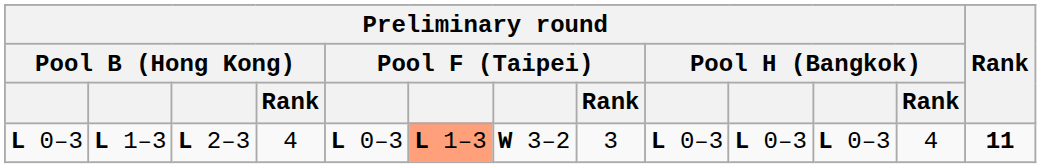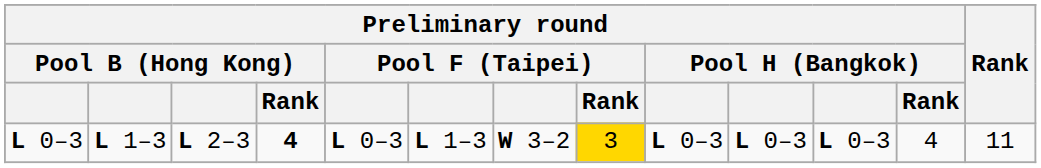row 4 | Preliminary round / Pool B (Hong Kong) / Rank: normal -> bold
row 4 | column 6: lightsalmon background -> no background
row 4 | Preliminary round / Pool F (Taipei) / Rank: no background -> gold background
row 4 | Rank: bold -> normal
